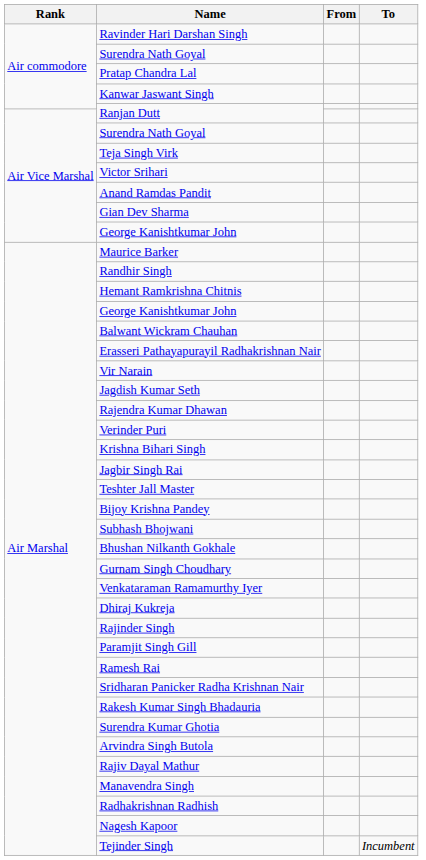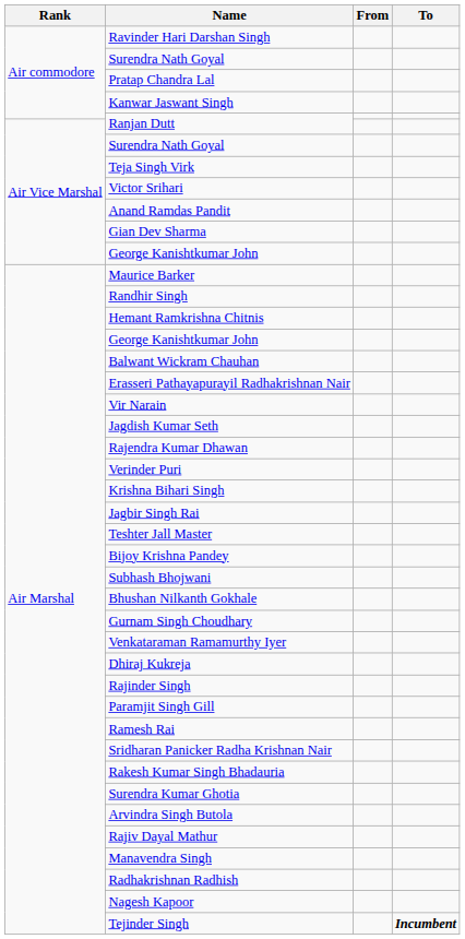Tejinder Singh | To: normal -> bold
